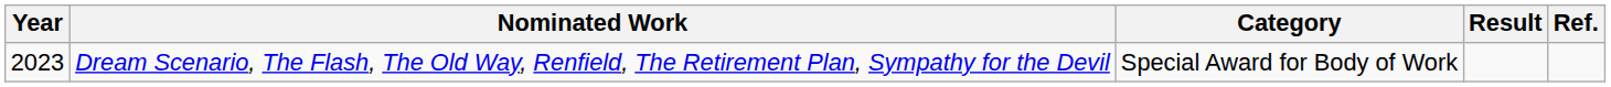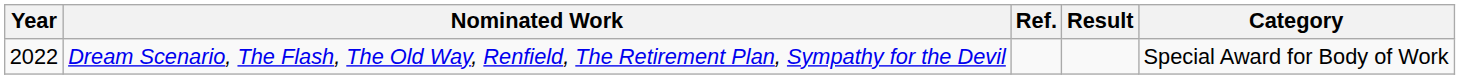columns swapped: Category <-> Ref.
row 2 | Year: 2023 -> 2022
